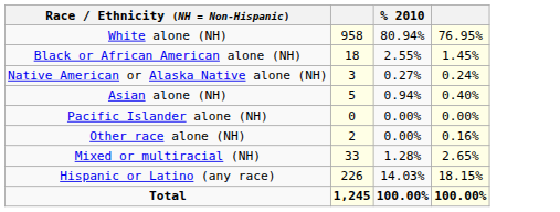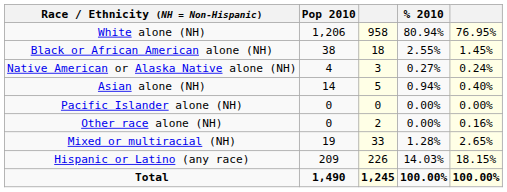+ column: Pop 2010 | 1,206 | 38 | 4 | 14 | 0 | 0 | 19 | 209 | 1,490
